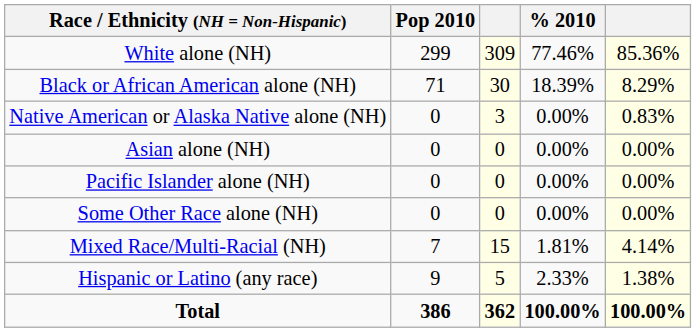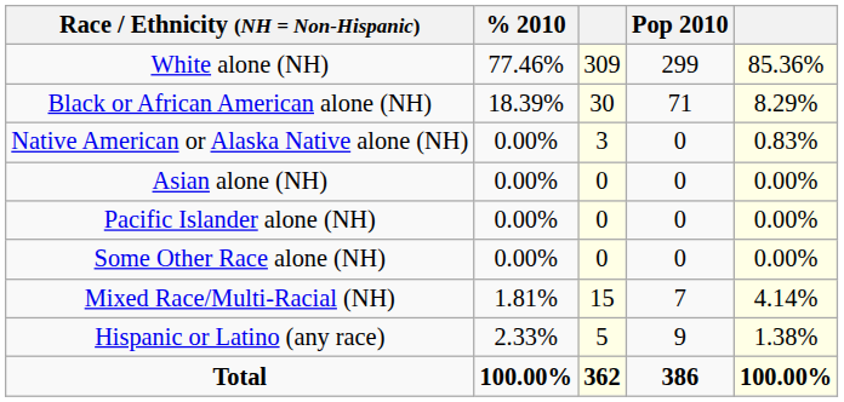columns swapped: Pop 2010 <-> % 2010
